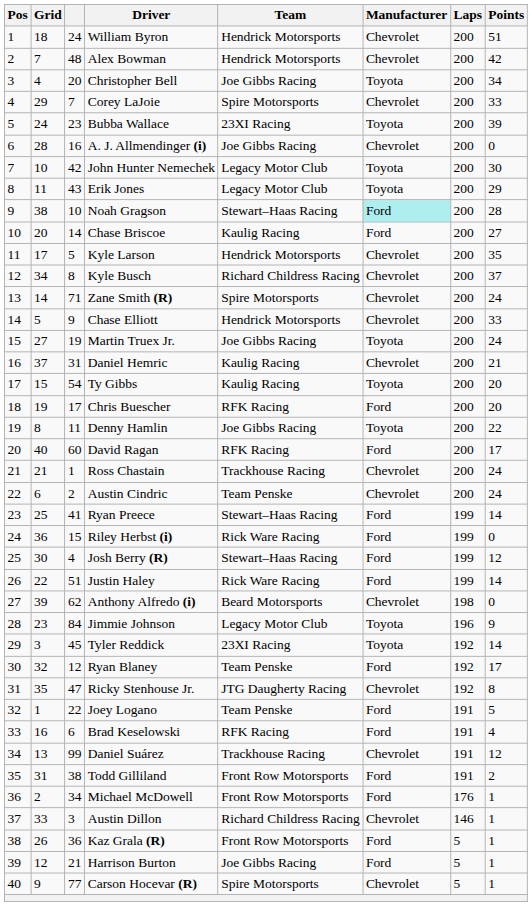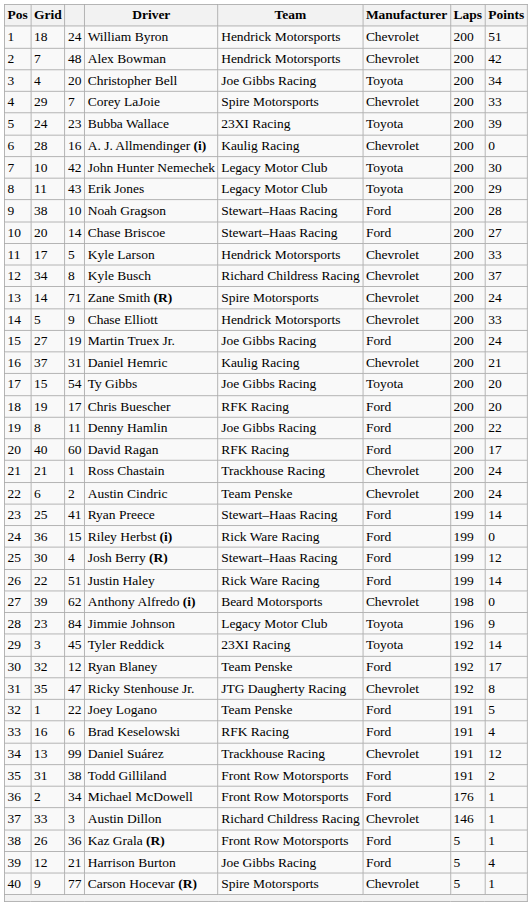A. J. Allmendinger (i) | Team: Joe Gibbs Racing -> Kaulig Racing
Noah Gragson | Manufacturer: paleturquoise background -> no background
Chase Briscoe | Team: Kaulig Racing -> Stewart–Haas Racing
Kyle Larson | Points: 35 -> 33
Martin Truex Jr. | Manufacturer: Toyota -> Ford
Ty Gibbs | Team: Kaulig Racing -> Joe Gibbs Racing
Denny Hamlin | Manufacturer: Toyota -> Ford
Harrison Burton | Points: 1 -> 4
